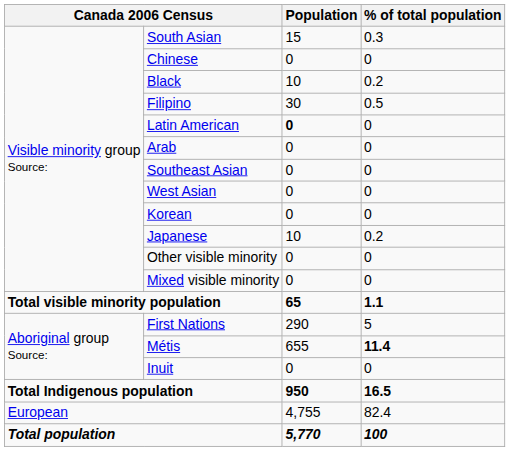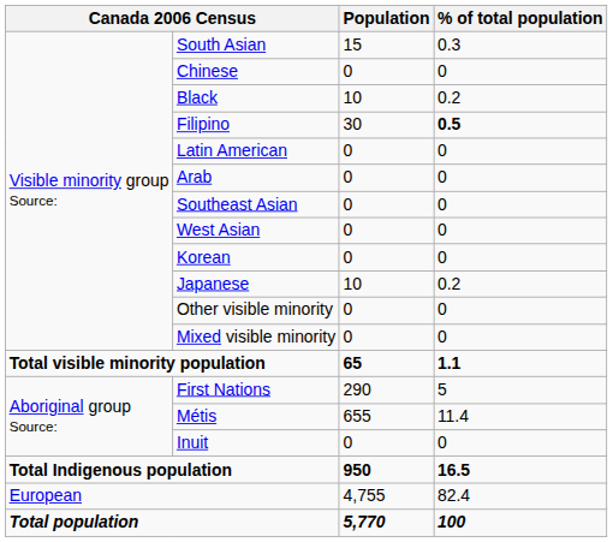Filipino | % of total population: normal -> bold
Latin American | Population: bold -> normal
Métis | % of total population: bold -> normal
